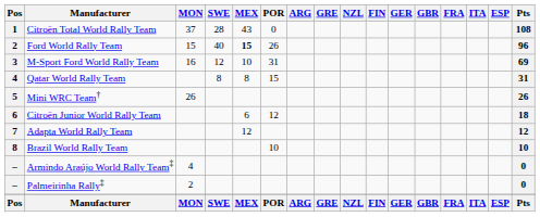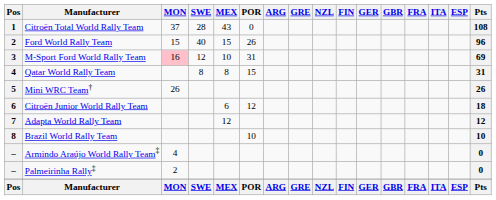Ford World Rally Team | MEX: bold -> normal
M-Sport Ford World Rally Team | MON: no background -> pink background
